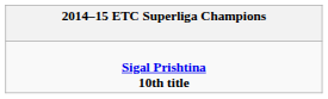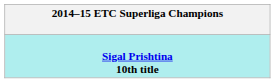row 2 | column 1: no background -> paleturquoise background
